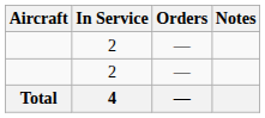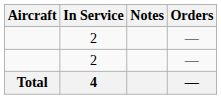columns swapped: Orders <-> Notes
